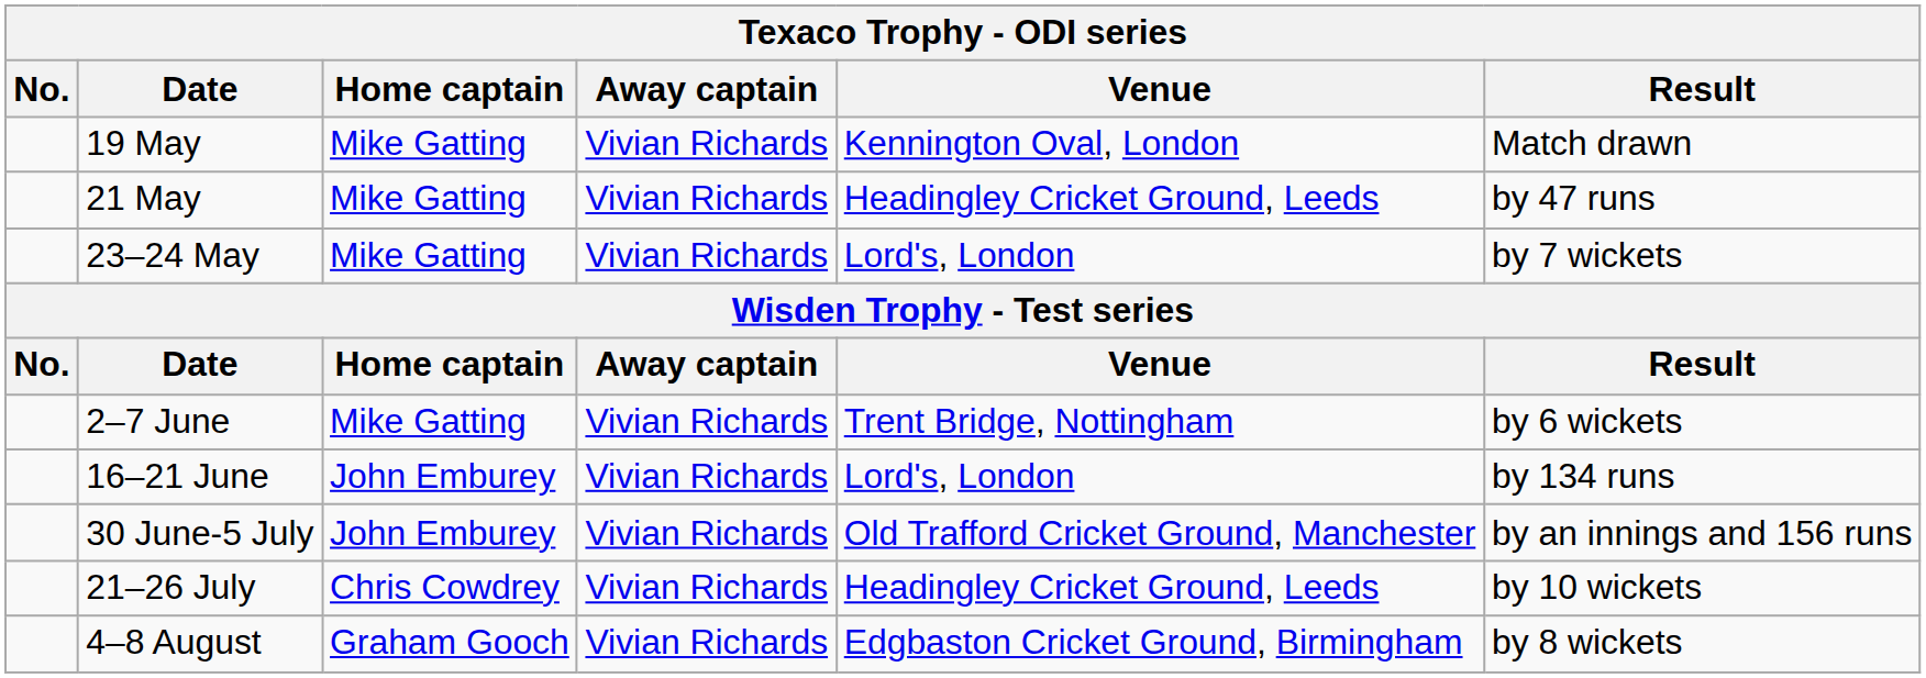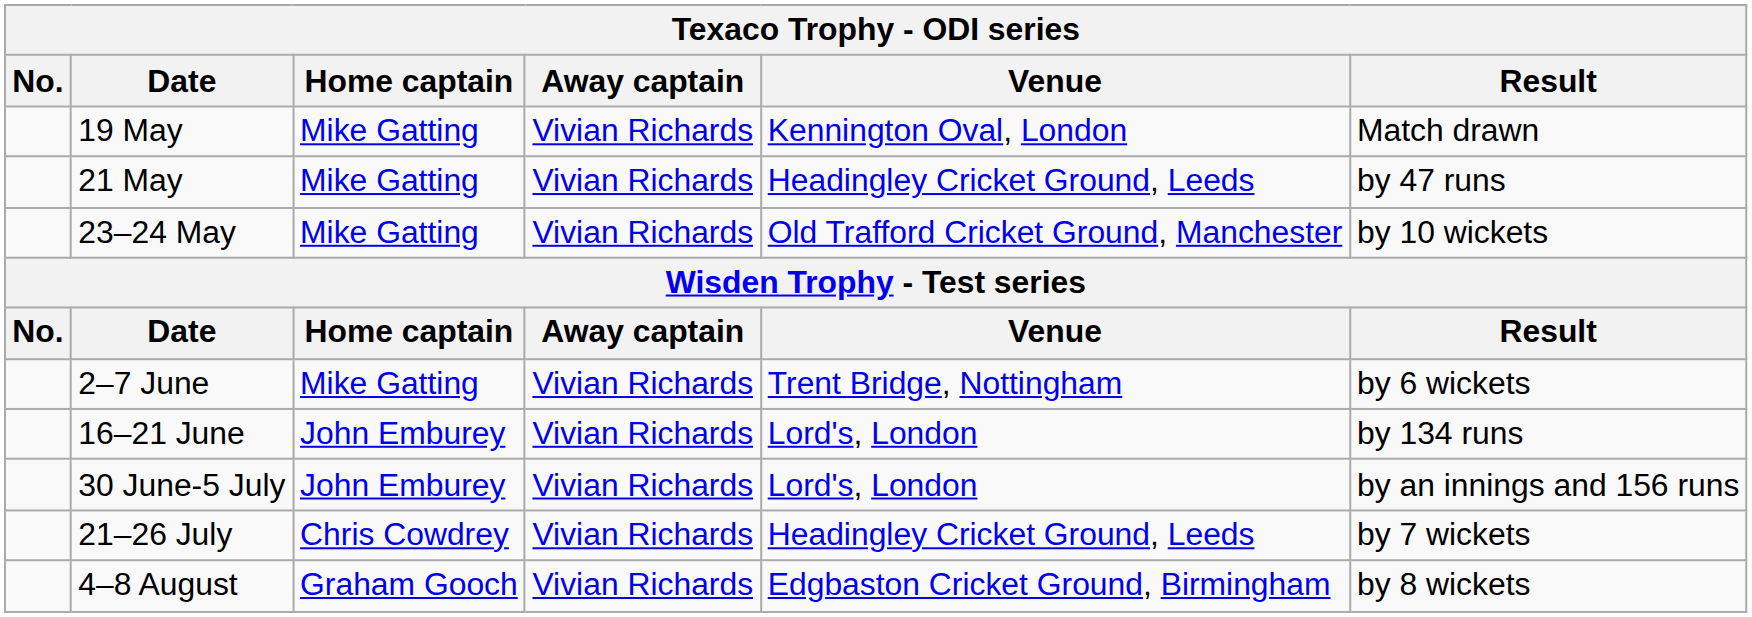23–24 May | Venue: Lord's, London -> Old Trafford Cricket Ground, Manchester
23–24 May | Result: by 7 wickets -> by 10 wickets
30 June-5 July | Venue: Old Trafford Cricket Ground, Manchester -> Lord's, London
21–26 July | Result: by 10 wickets -> by 7 wickets
